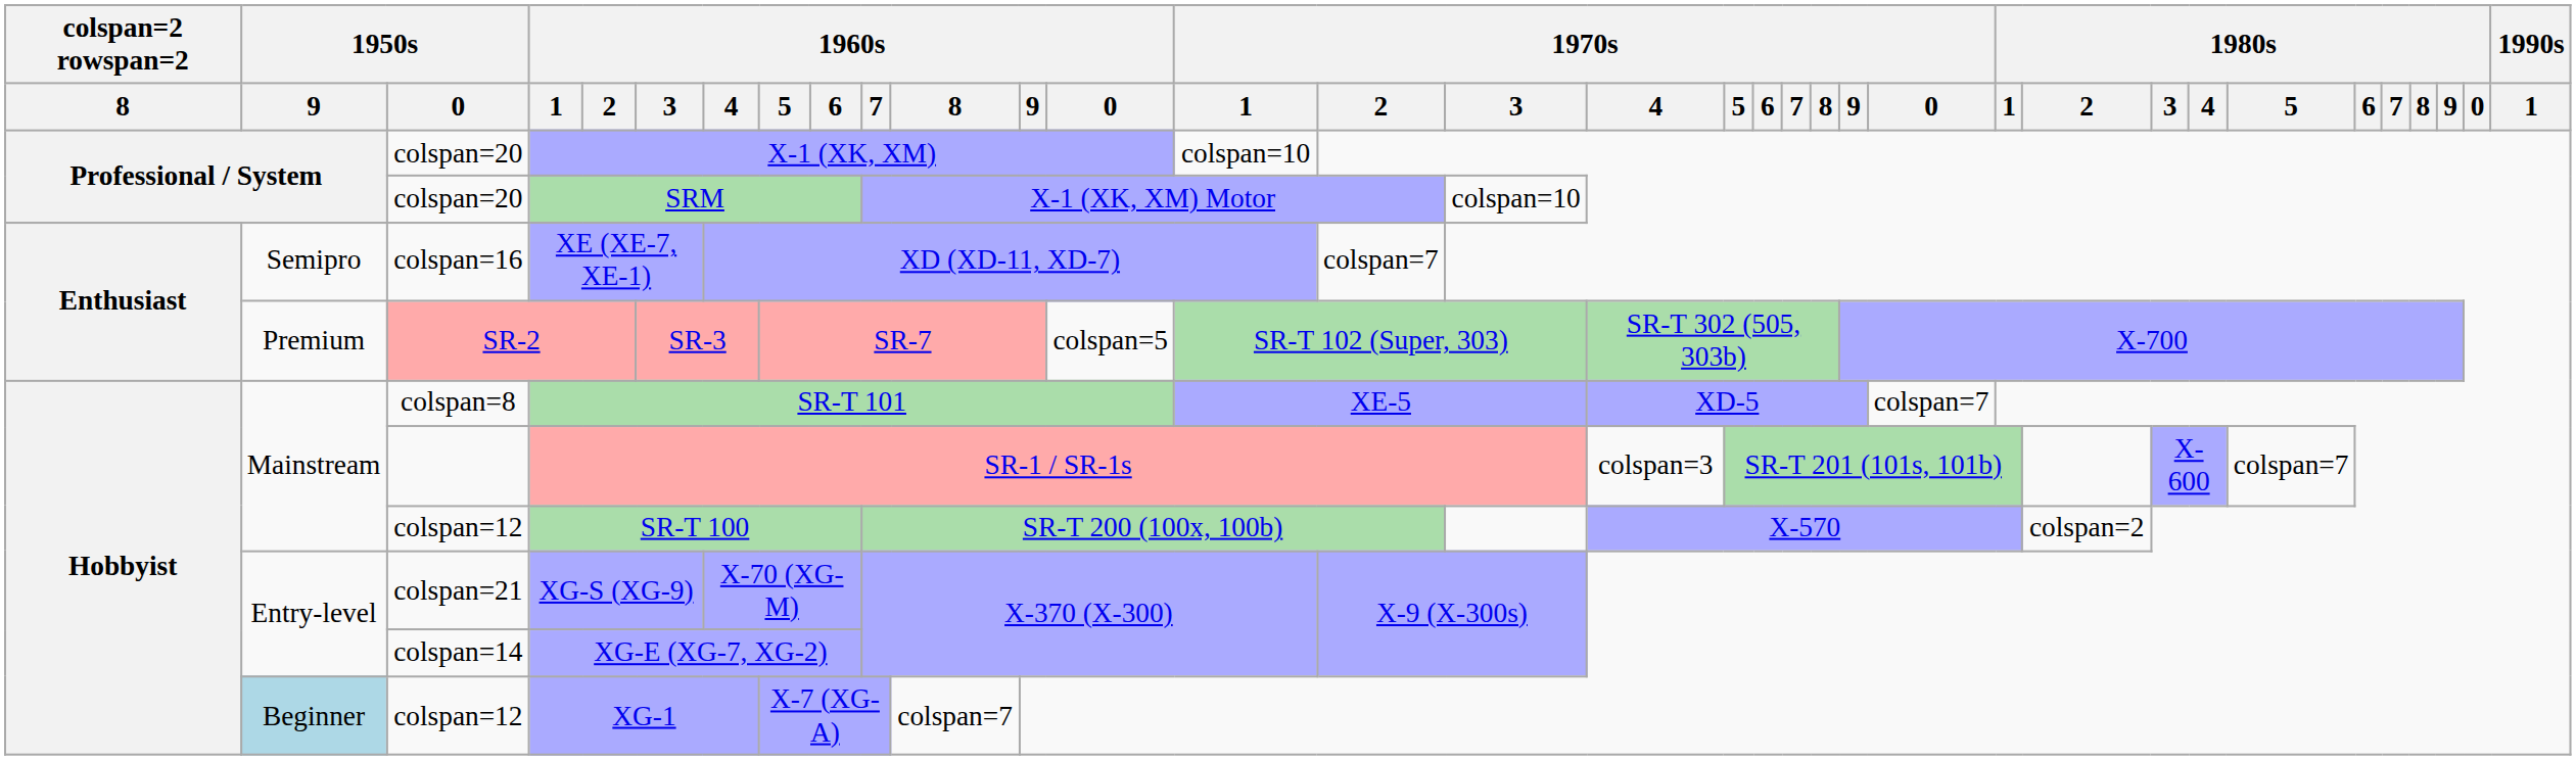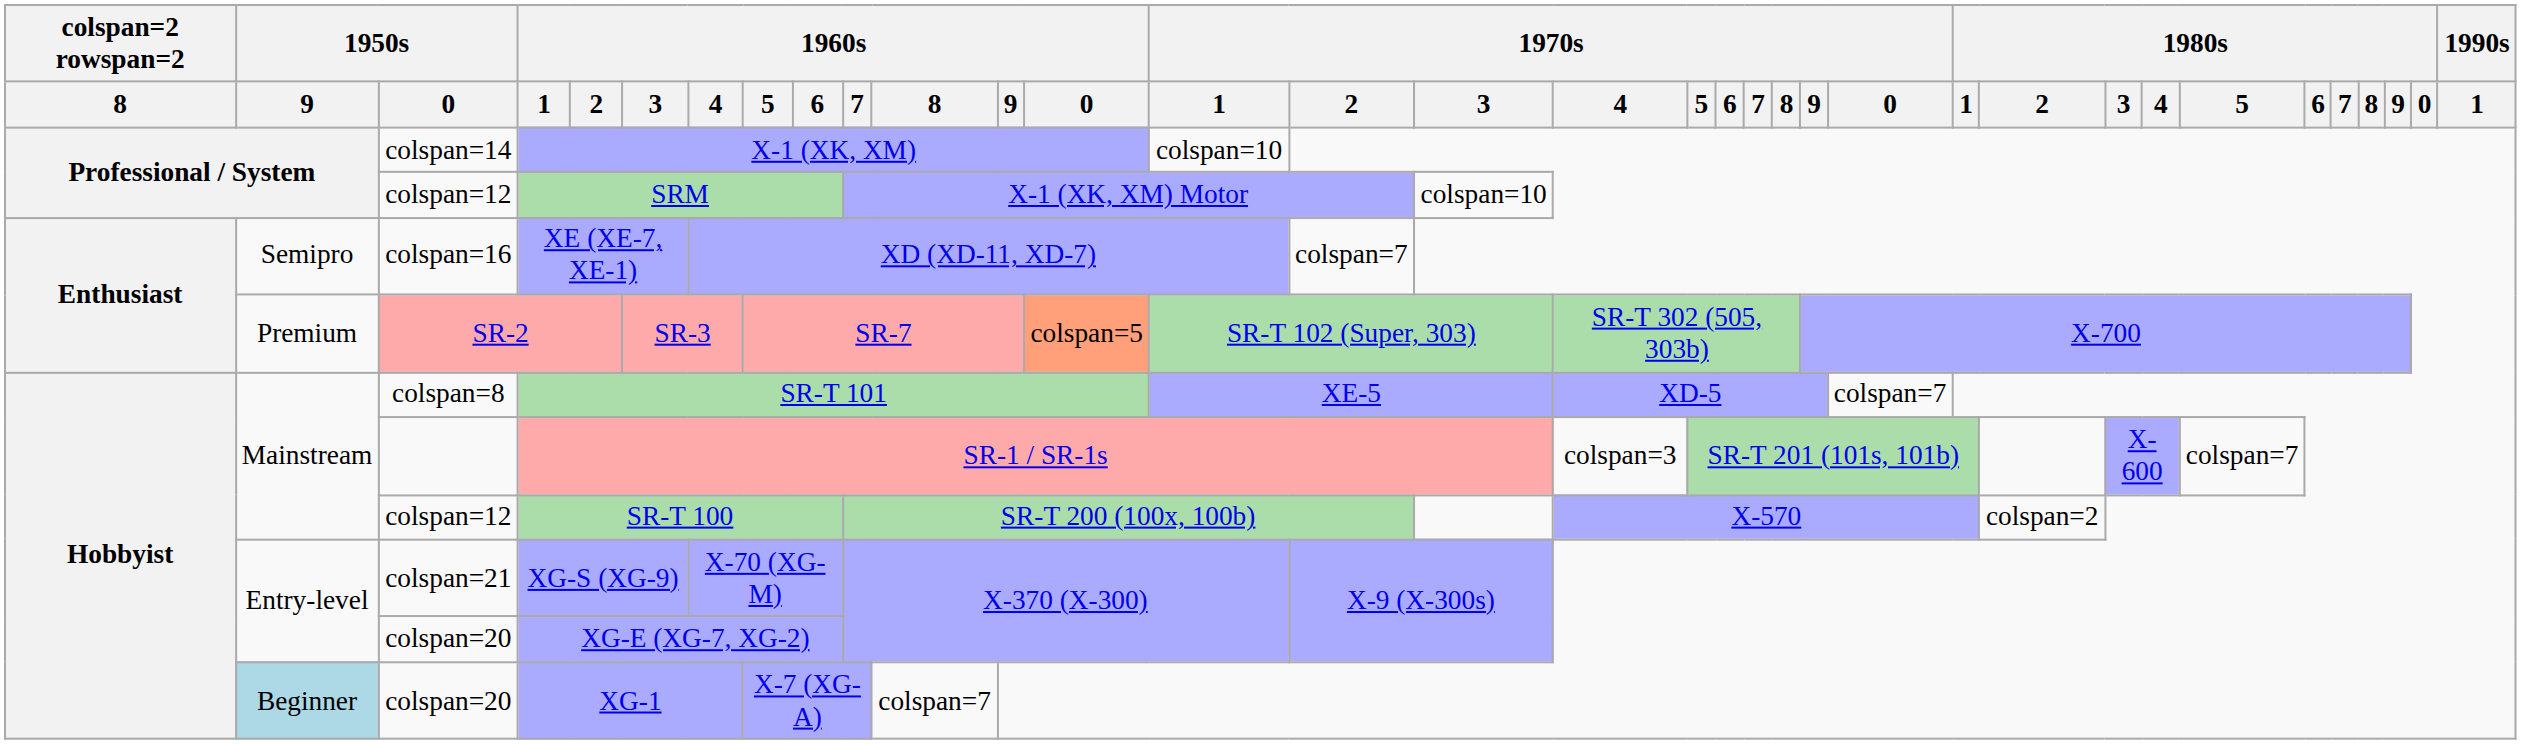X-1 (XK, XM) | 1950s / 0: colspan=20 -> colspan=14
SRM | 1950s / 0: colspan=20 -> colspan=12
SR-2 | 1960s / 0: no background -> lightsalmon background
XG-E (XG-7, XG-2) | 1950s / 0: colspan=14 -> colspan=20
XG-1 | 1950s / 0: colspan=12 -> colspan=20
